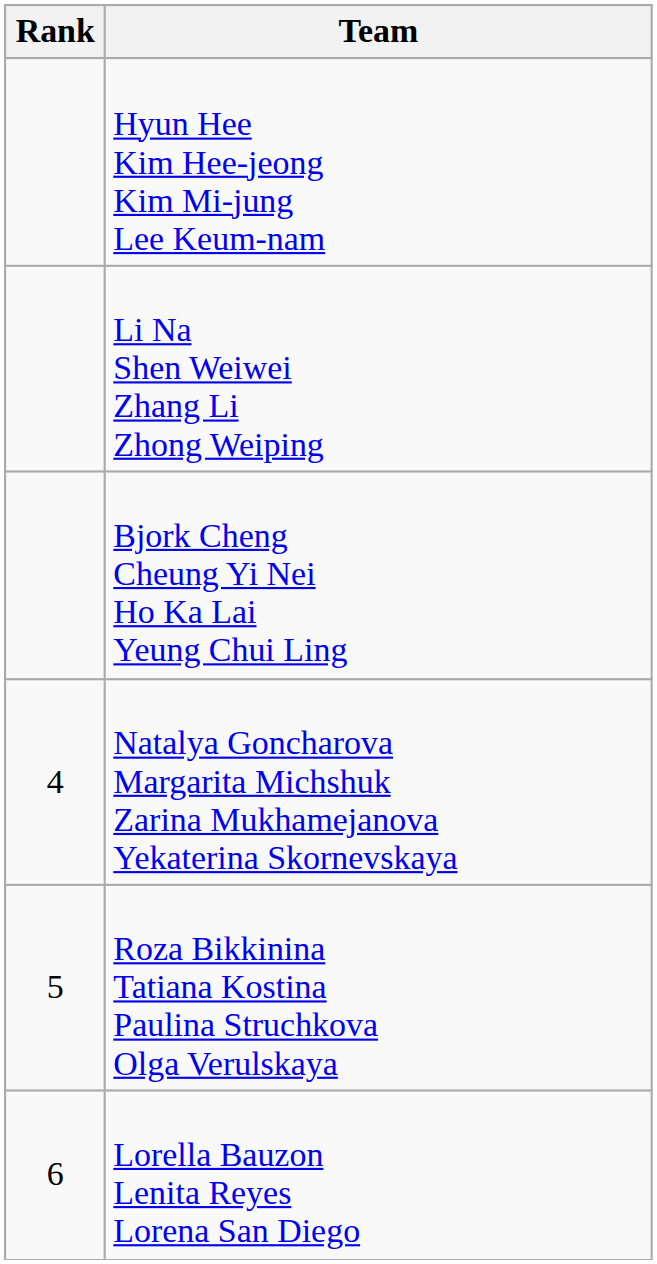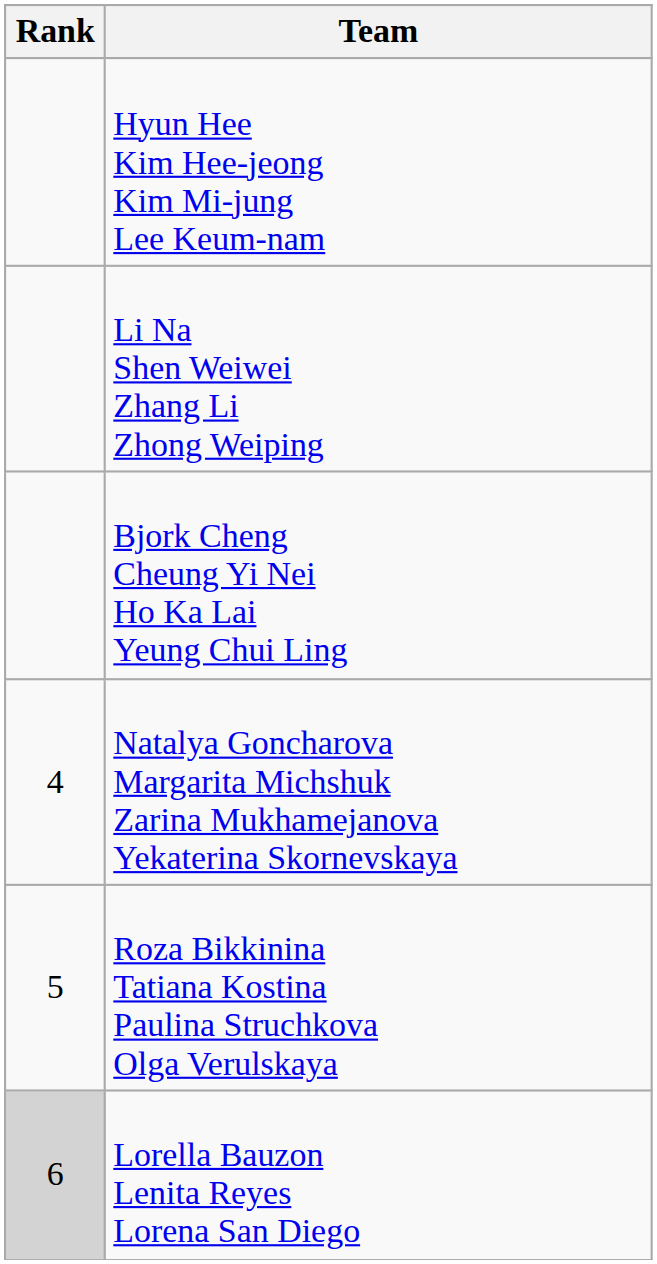Lorella Bauzon Lenita Reyes Lorena San Diego | Rank: no background -> lightgrey background
